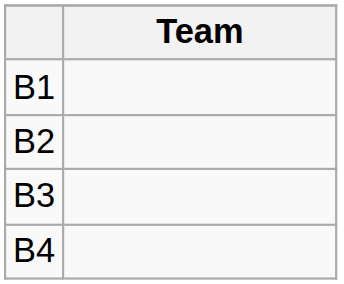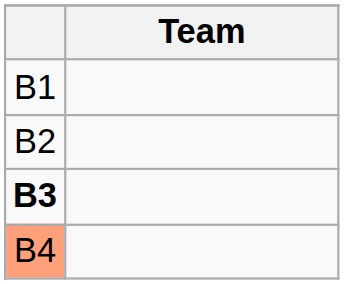B3 | column 1: normal -> bold
B4 | column 1: no background -> lightsalmon background
